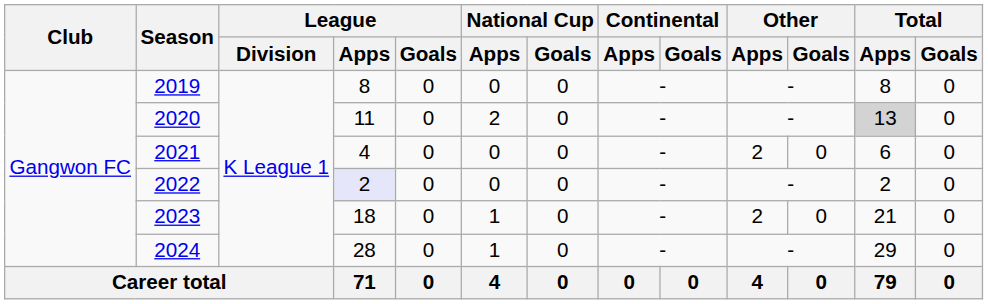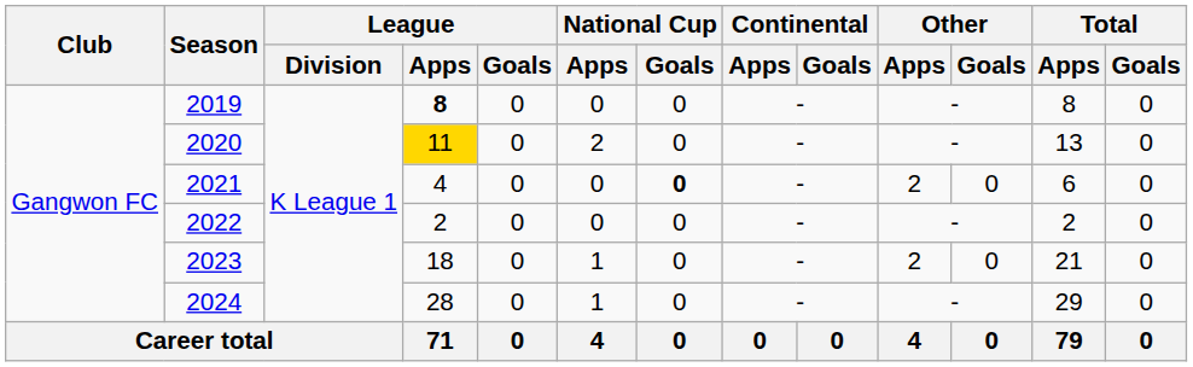2019 | League / Apps: normal -> bold
2020 | League / Apps: no background -> gold background
2020 | Total / Apps: lightgrey background -> no background
2021 | National Cup / Goals: normal -> bold
2022 | League / Apps: lavender background -> no background
